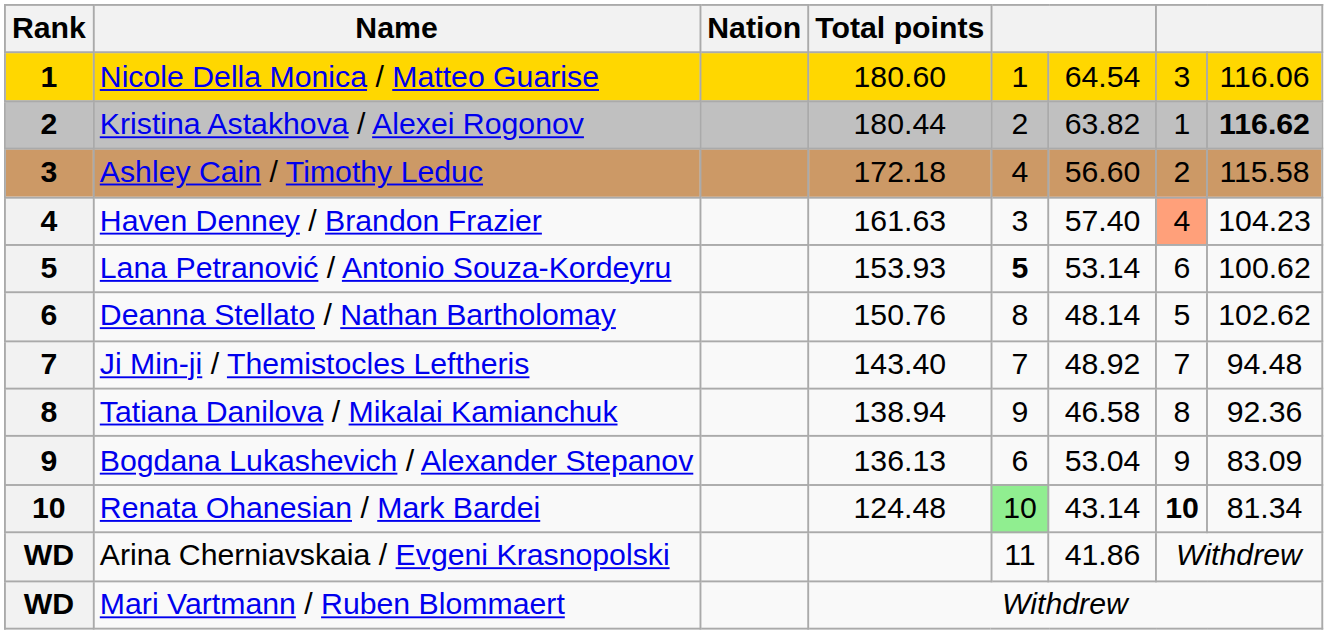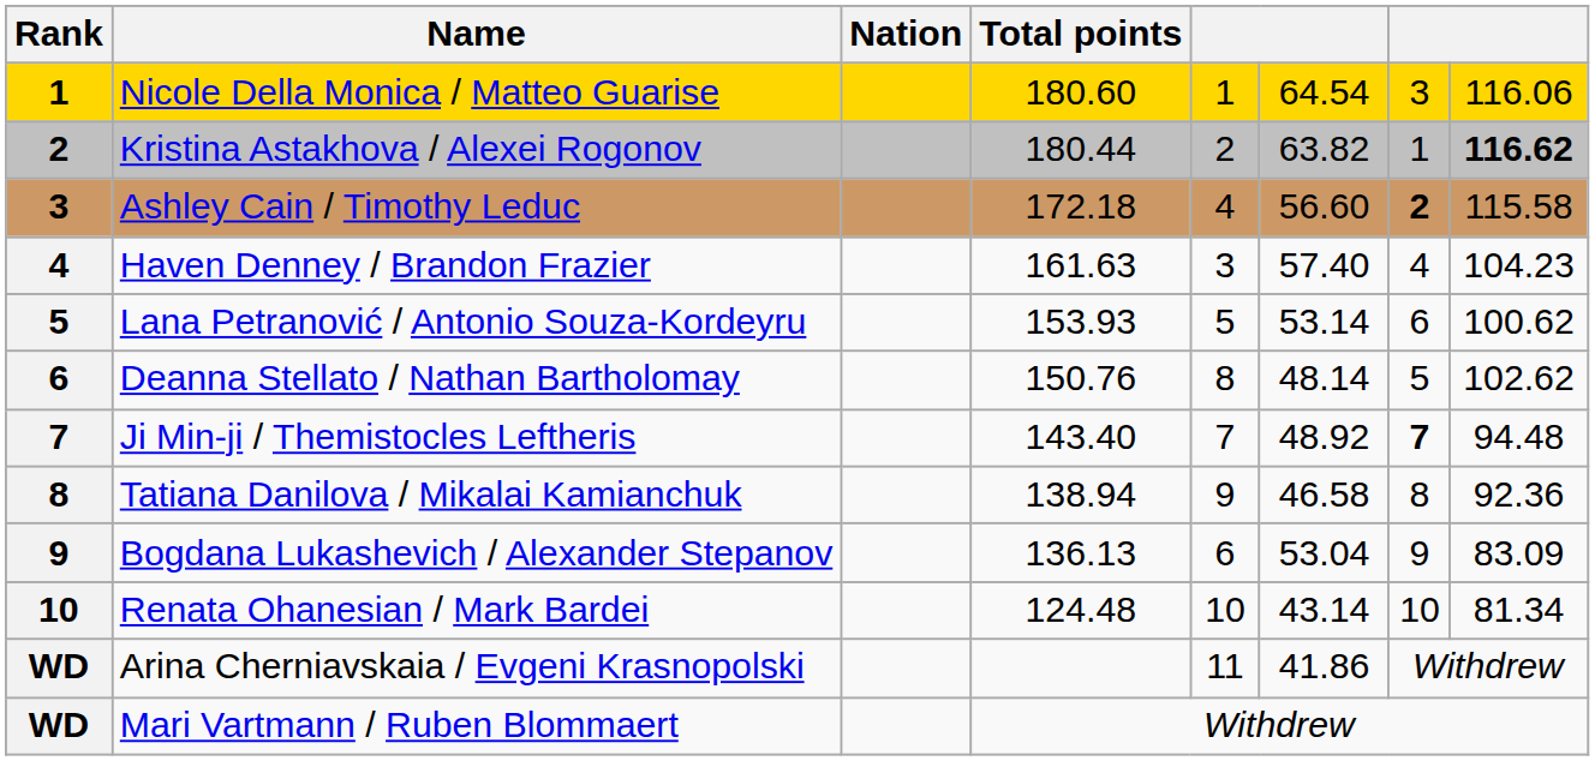Ashley Cain / Timothy Leduc | column 7: normal -> bold
Haven Denney / Brandon Frazier | column 7: lightsalmon background -> no background
Lana Petranović / Antonio Souza-Kordeyru | column 5: bold -> normal
Ji Min-ji / Themistocles Leftheris | column 7: normal -> bold
Renata Ohanesian / Mark Bardei | column 5: lightgreen background -> no background
Renata Ohanesian / Mark Bardei | column 7: bold -> normal
